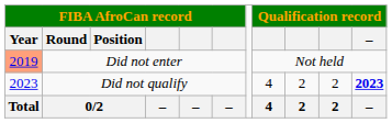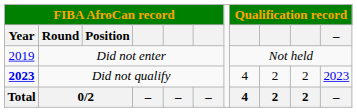Did not enter | FIBA AfroCan record / Year: lightsalmon background -> no background
Did not qualify | FIBA AfroCan record / Year: normal -> bold
Did not qualify | Qualification record / –: bold -> normal
